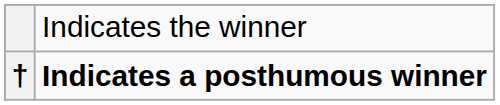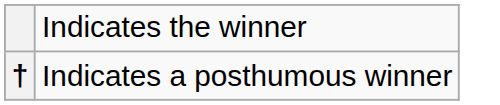† | column 2: bold -> normal
